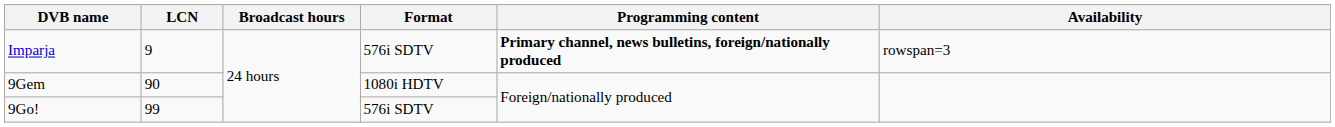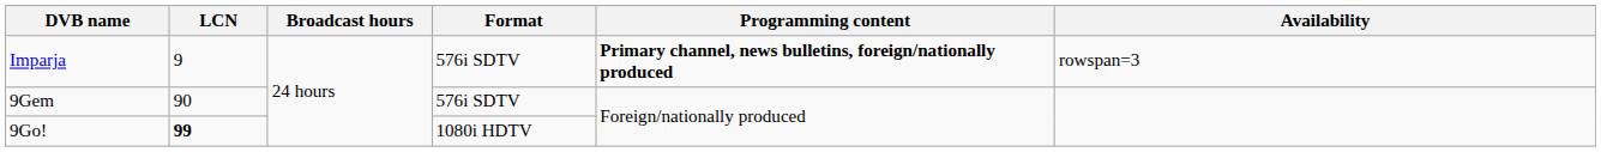9Gem | Format: 1080i HDTV -> 576i SDTV
9Go! | LCN: normal -> bold
9Go! | Format: 576i SDTV -> 1080i HDTV
